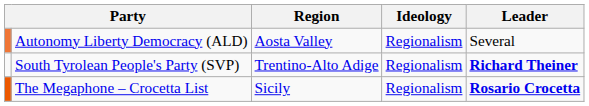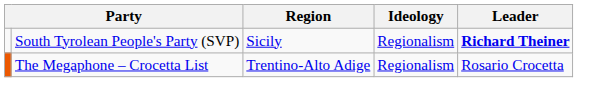- row: Autonomy Liberty Democracy (ALD) | Aosta Valley | Regionalism | Several
South Tyrolean People's Party (SVP) | Region: Trentino-Alto Adige -> Sicily
The Megaphone – Crocetta List | Region: Sicily -> Trentino-Alto Adige
The Megaphone – Crocetta List | Leader: bold -> normal
